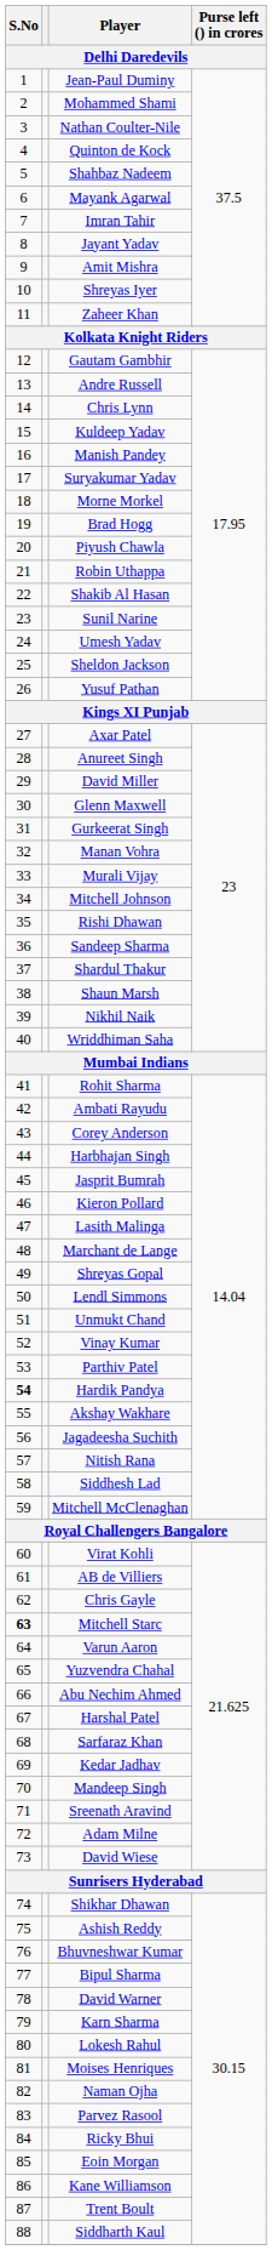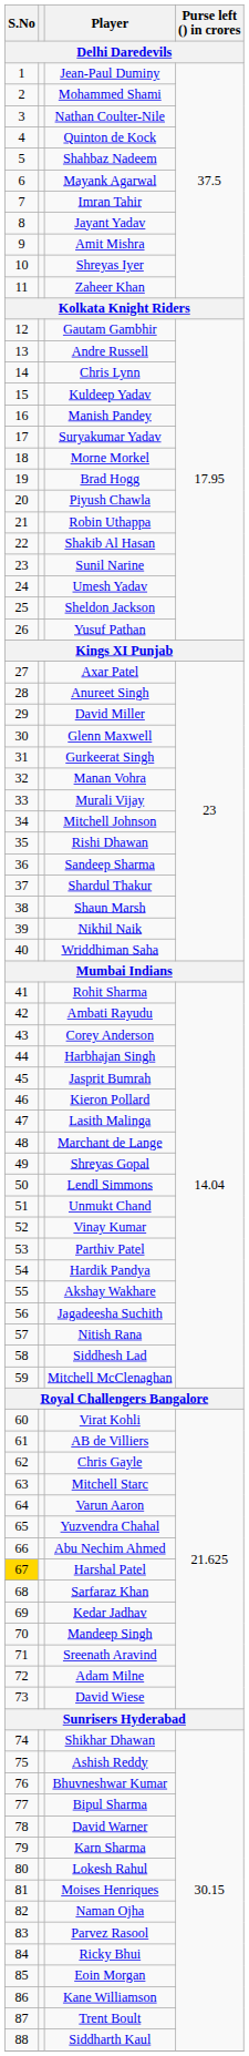Hardik Pandya | S.No: bold -> normal
Mitchell Starc | S.No: bold -> normal
Harshal Patel | S.No: no background -> gold background
